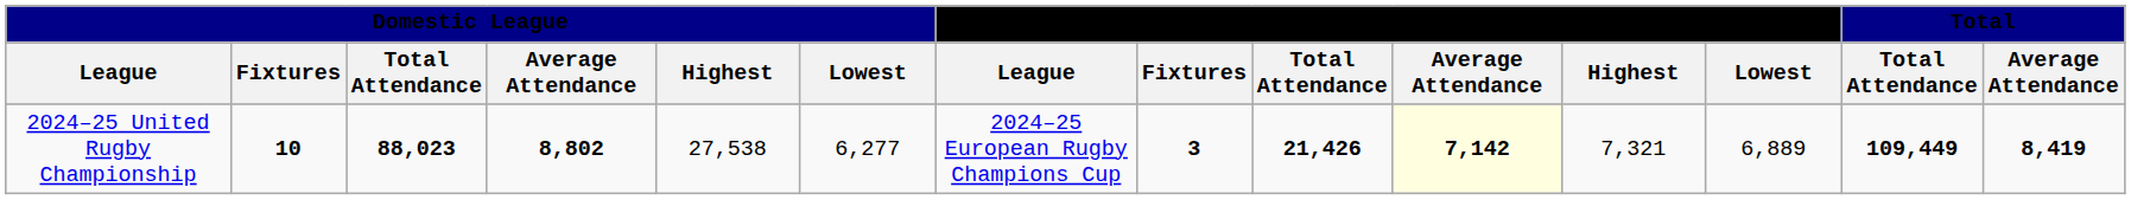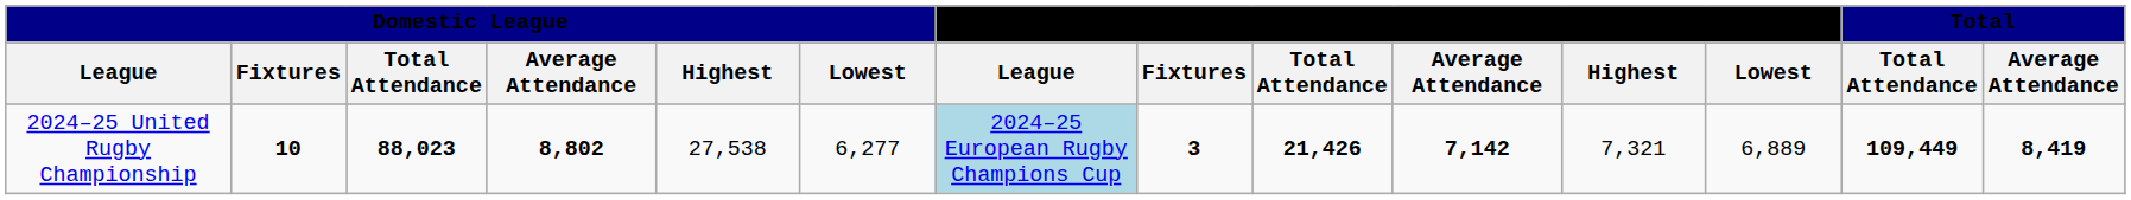2024–25 United Rugby Championship | column 7: no background -> lightblue background
2024–25 United Rugby Championship | column 10: lightyellow background -> no background
